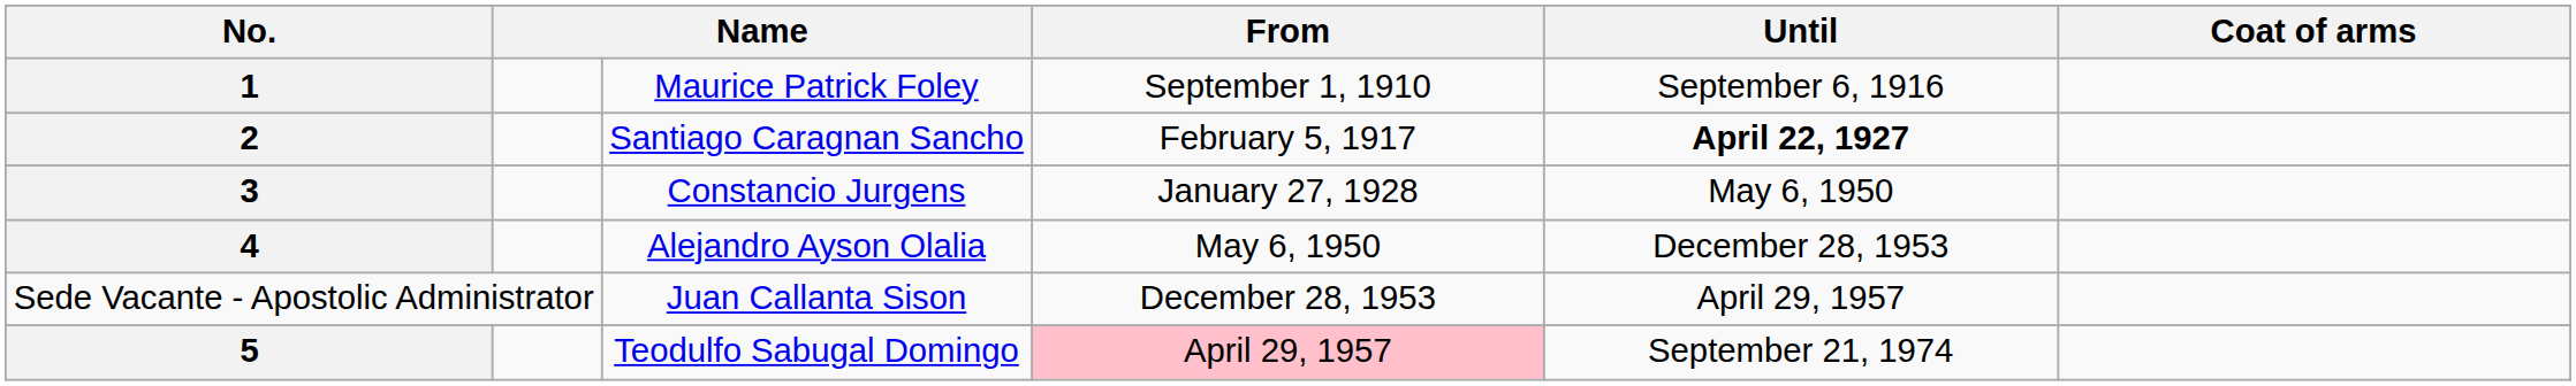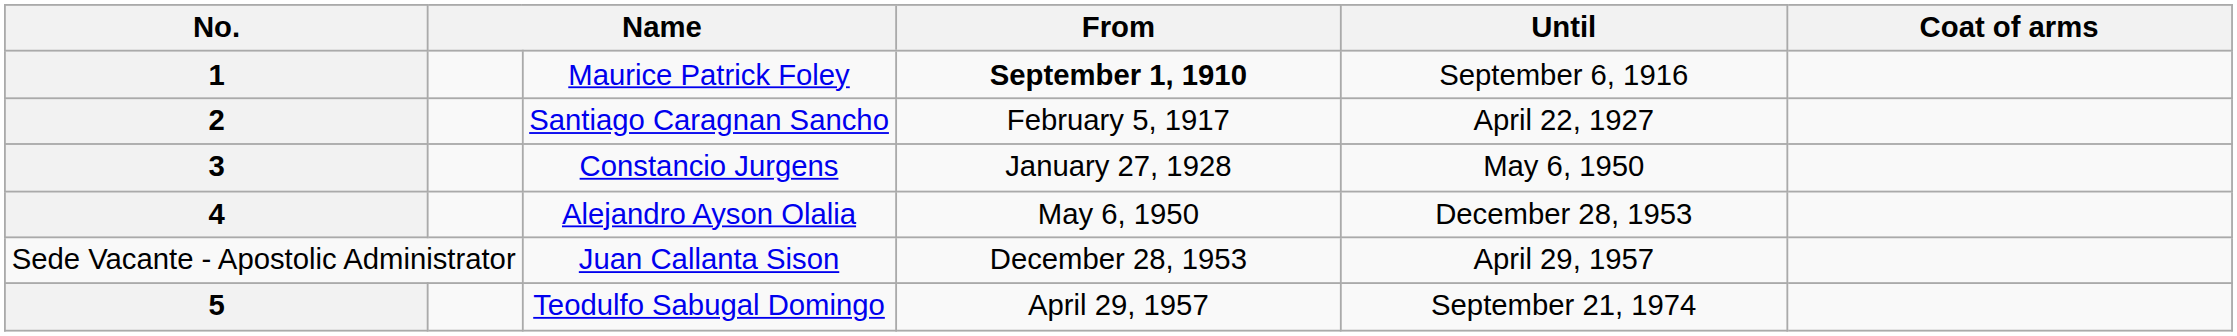Maurice Patrick Foley | From: normal -> bold
Santiago Caragnan Sancho | Until: bold -> normal
Teodulfo Sabugal Domingo | From: pink background -> no background
